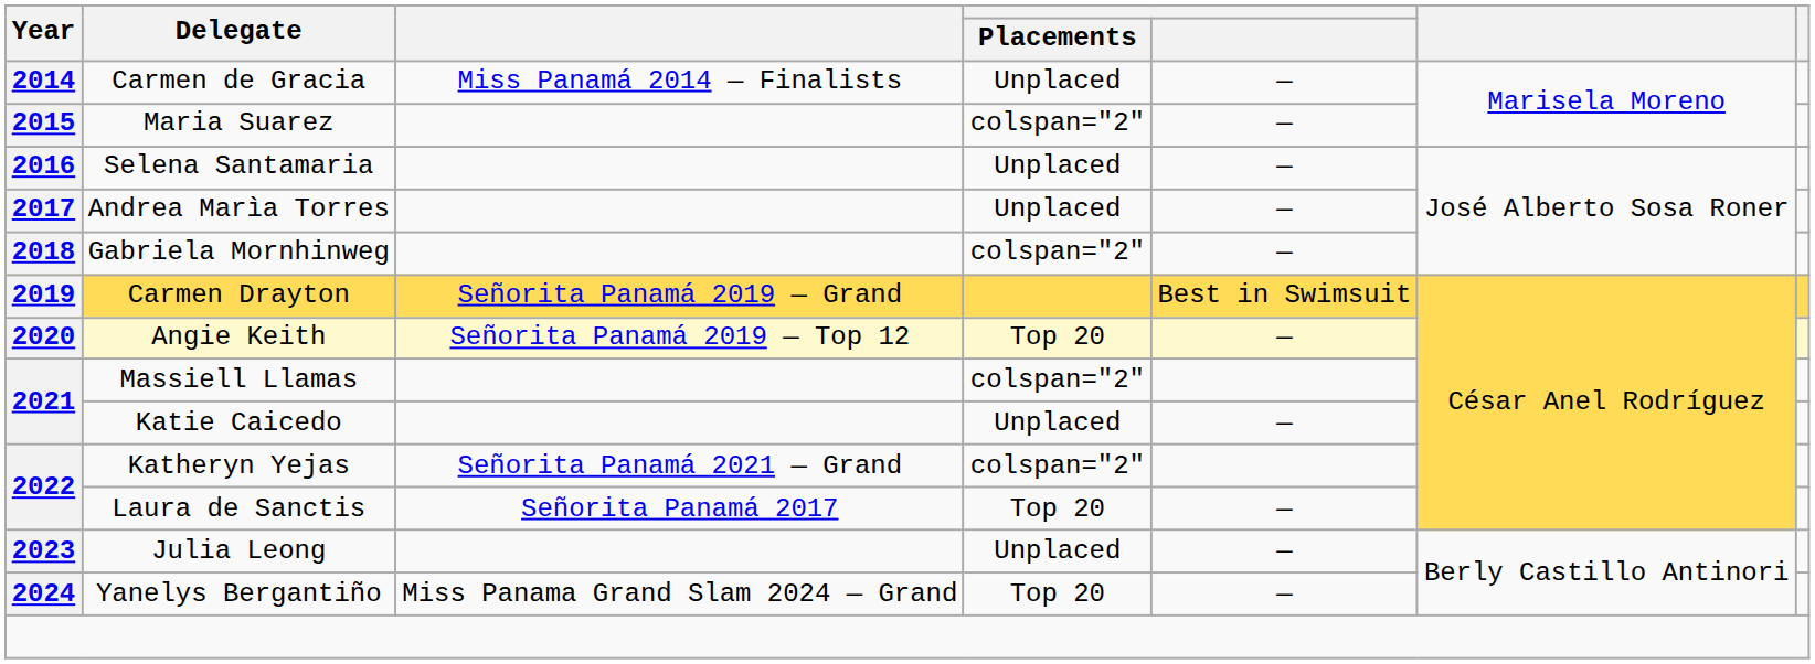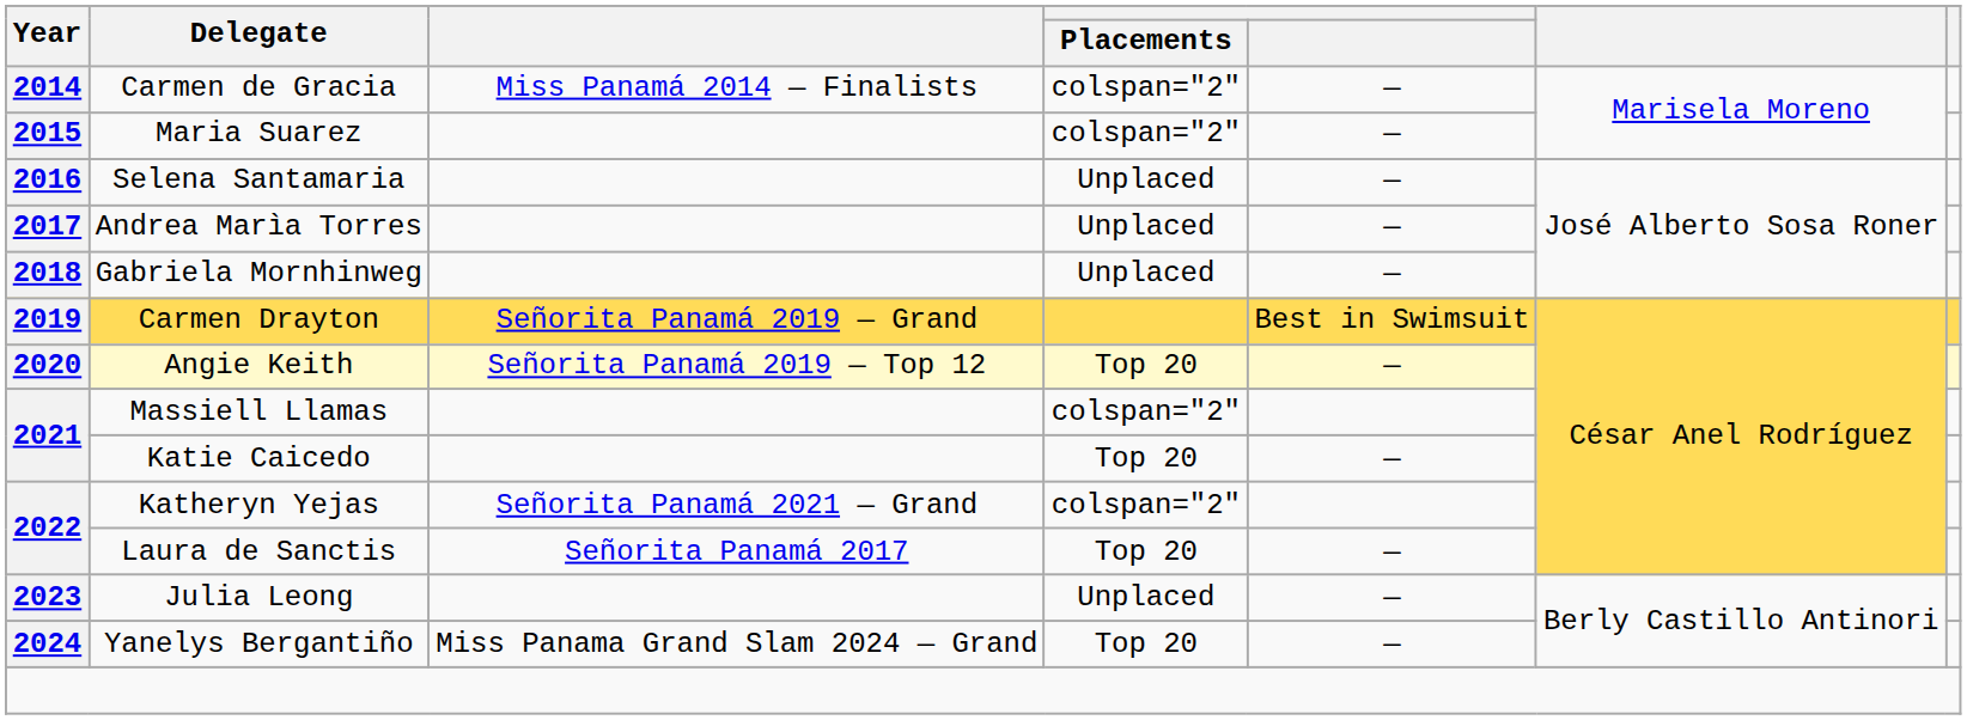Carmen de Gracia | Placements: Unplaced -> colspan="2"
Gabriela Mornhinweg | Placements: colspan="2" -> Unplaced
Katie Caicedo | Placements: Unplaced -> Top 20
